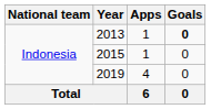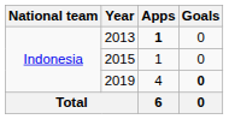2013 | Apps: normal -> bold
2013 | Goals: bold -> normal
2019 | Goals: normal -> bold
